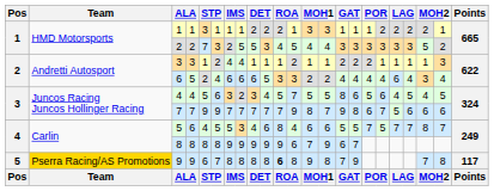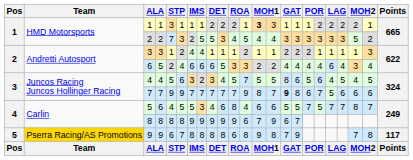row 2 | column 13: normal -> bold
row 7 | column 15: normal -> bold
row 10 | column 11: bold -> normal
